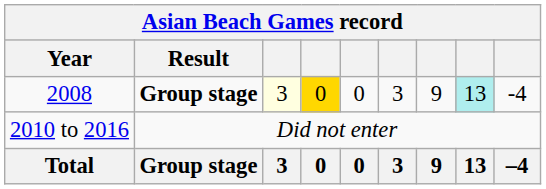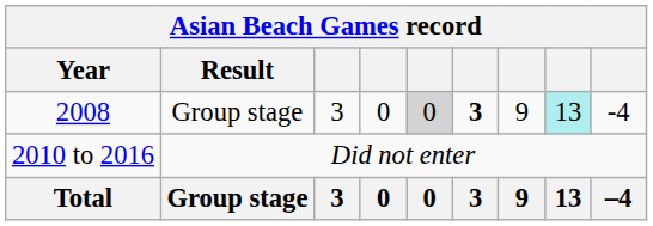2008 | Result: bold -> normal
2008 | column 3: lightyellow background -> no background
2008 | column 4: gold background -> no background
2008 | column 5: no background -> lightgrey background
2008 | column 6: normal -> bold
